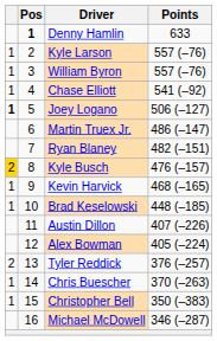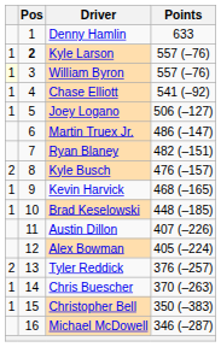Denny Hamlin | Pos: bold -> normal
Kyle Larson | Pos: normal -> bold
William Byron | column 1: no background -> lightyellow background
Joey Logano | column 1: bold -> normal
Kyle Busch | column 1: gold background -> no background
